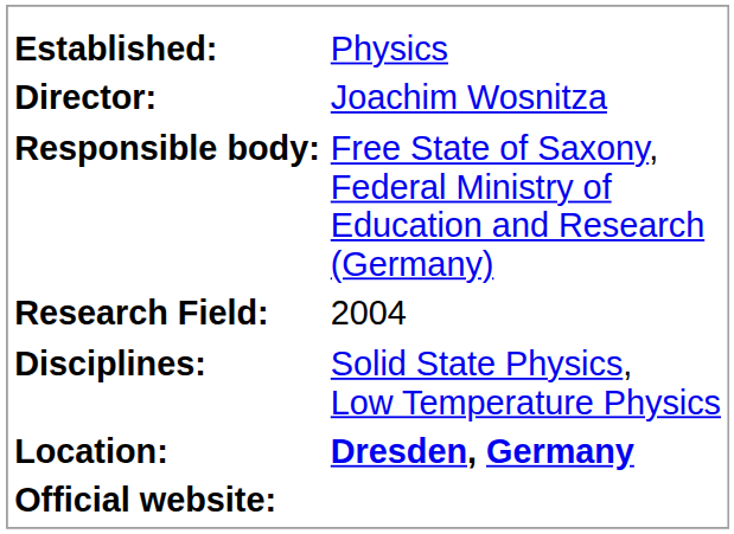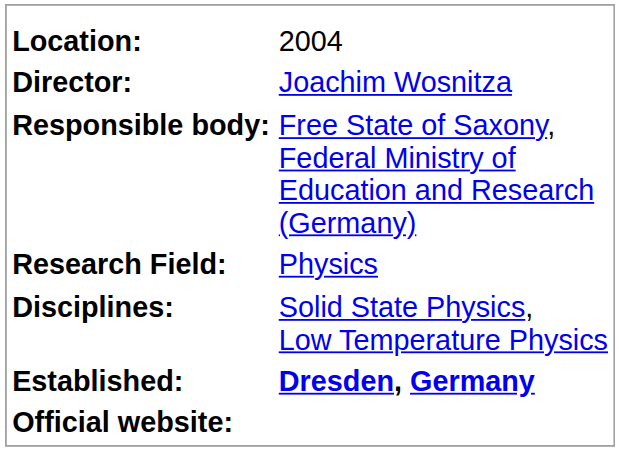row 1 | column 1: Established: -> Location:
row 1 | column 2: Physics -> 2004
row 4 | column 2: 2004 -> Physics
row 6 | column 1: Location: -> Established:
